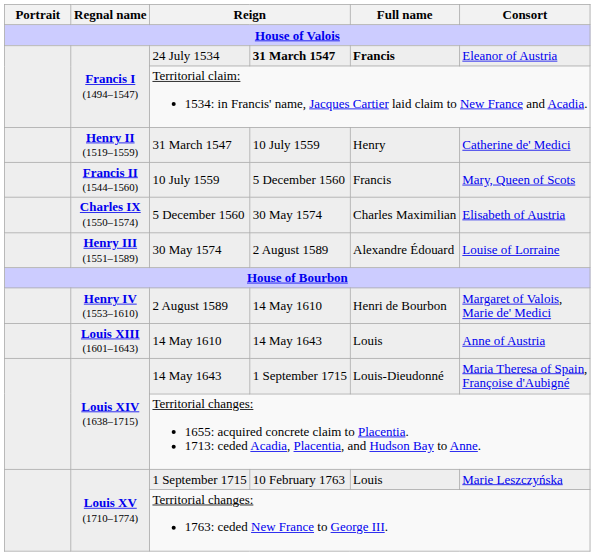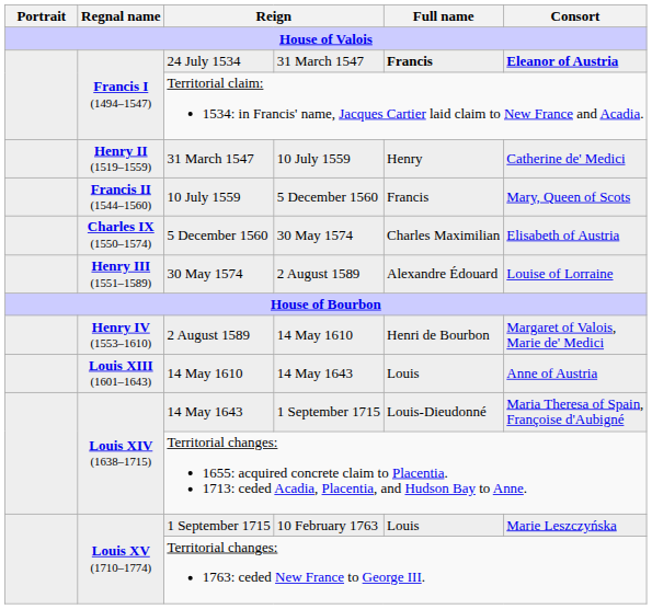24 July 1534 | column 4: bold -> normal
24 July 1534 | Consort: normal -> bold
